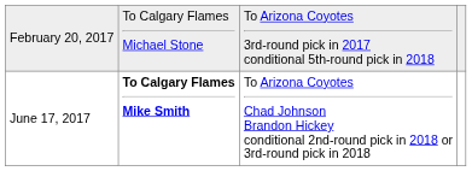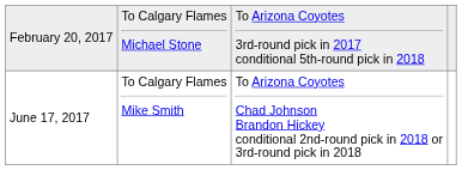June 17, 2017 | column 2: bold -> normal
